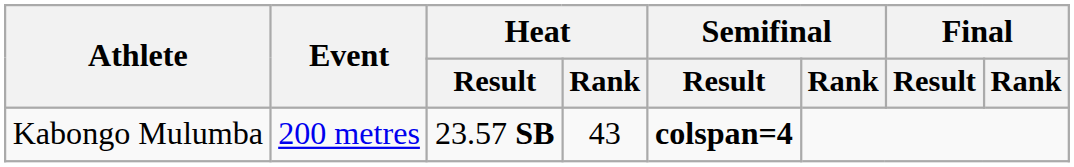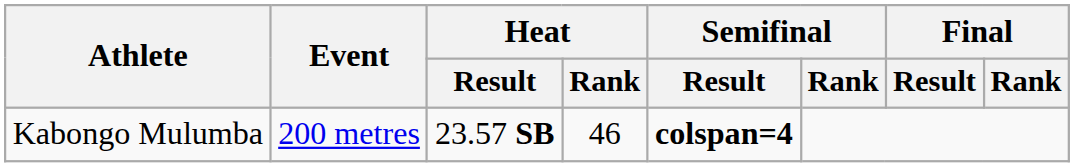Kabongo Mulumba | Heat / Rank: 43 -> 46
